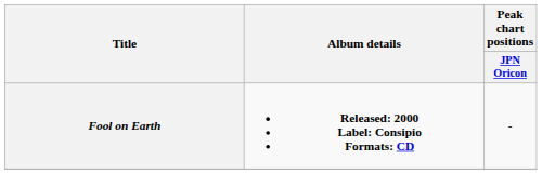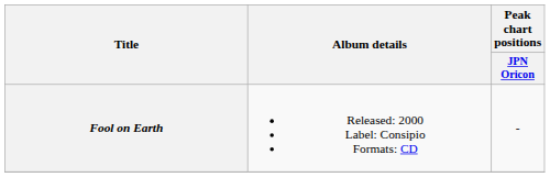Fool on Earth | Album details: bold -> normal
